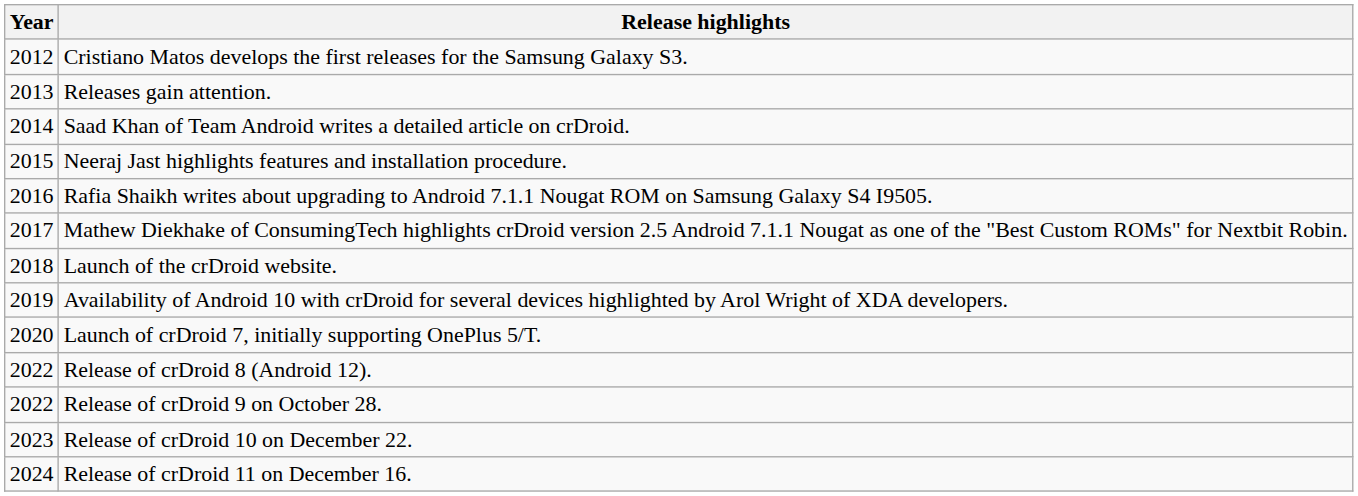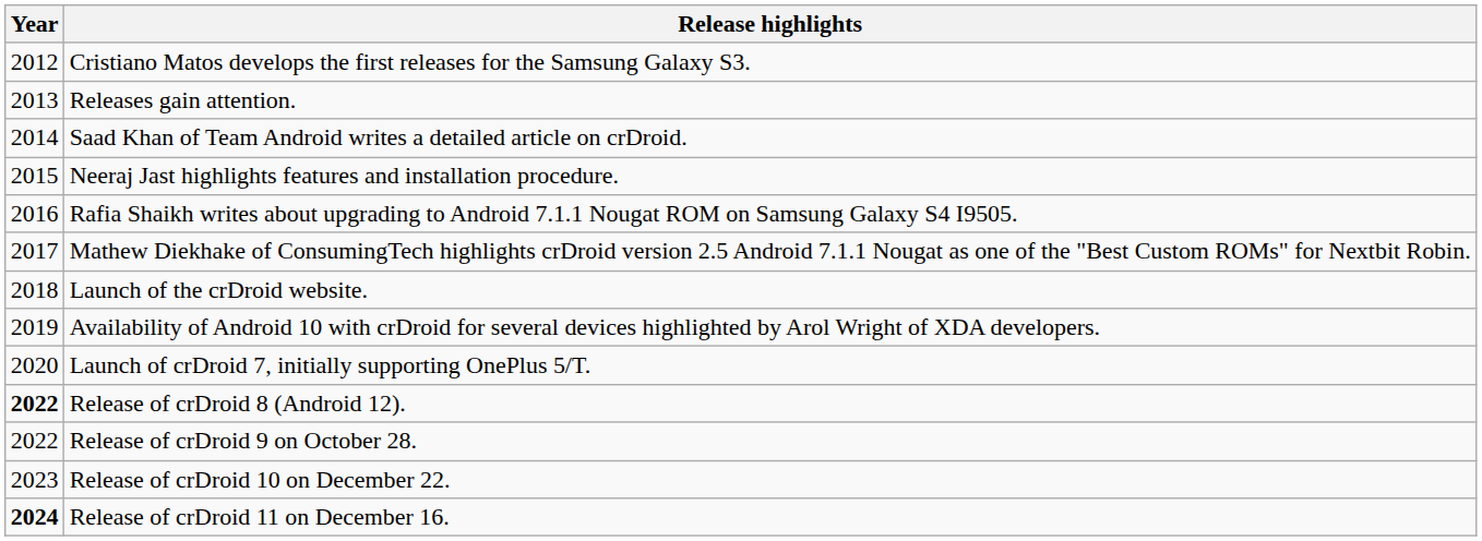Release of crDroid 8 (Android 12). | Year: normal -> bold
Release of crDroid 11 on December 16. | Year: normal -> bold
